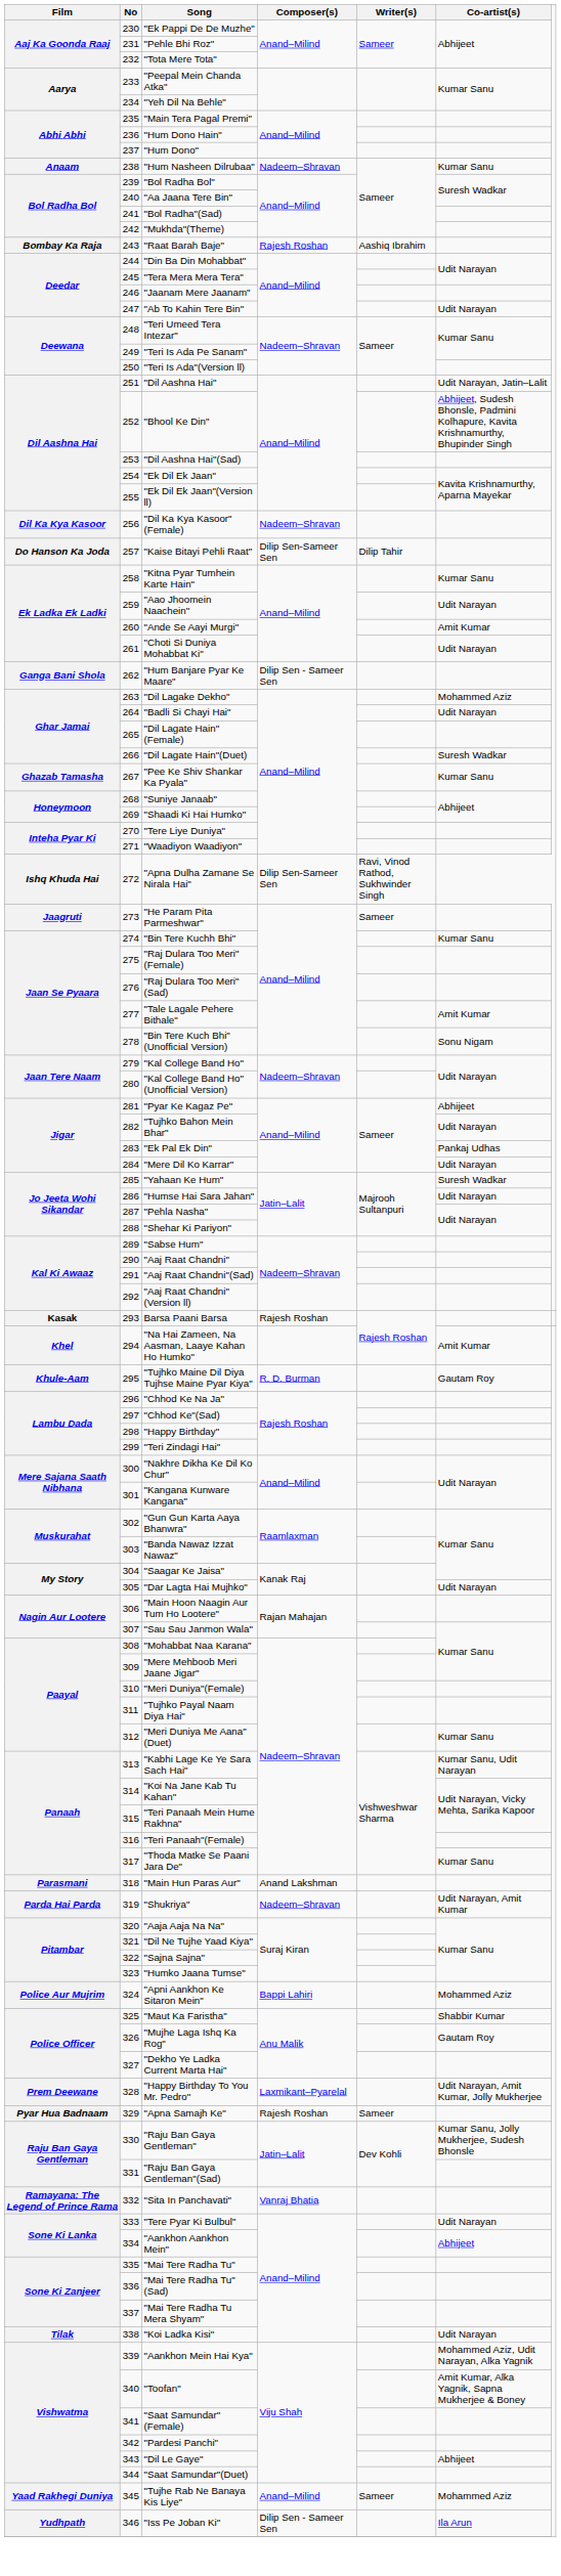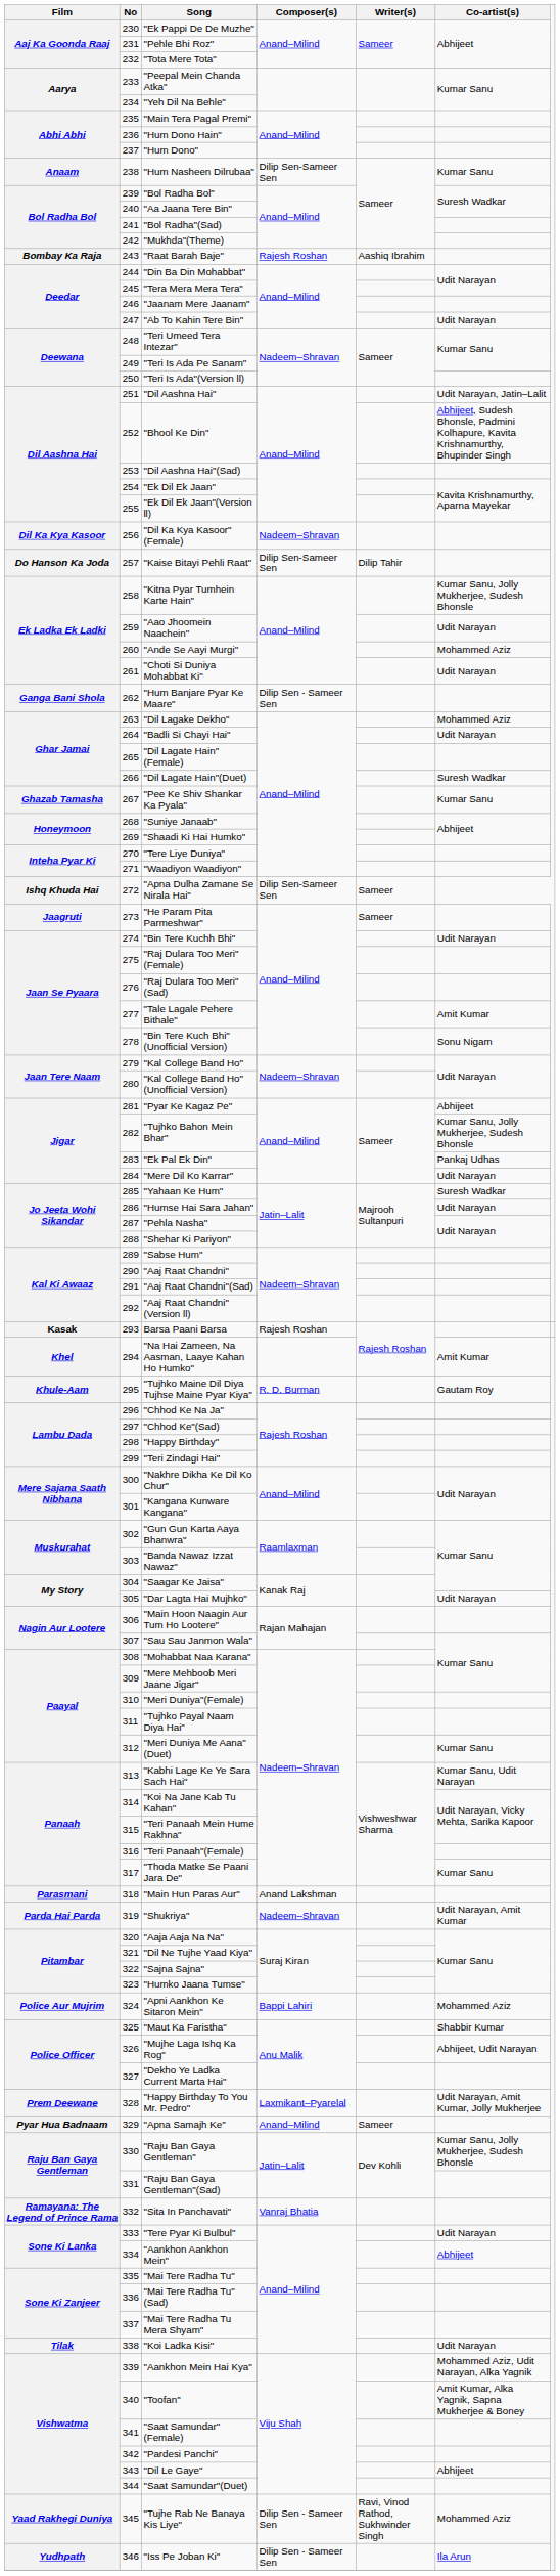"Hum Nasheen Dilrubaa" | Composer(s): Nadeem–Shravan -> Dilip Sen-Sameer Sen
"Kitna Pyar Tumhein Karte Hain" | Co-artist(s): Kumar Sanu -> Kumar Sanu, Jolly Mukherjee, Sudesh Bhonsle
"Ande Se Aayi Murgi" | Co-artist(s): Amit Kumar -> Mohammed Aziz
"Apna Dulha Zamane Se Nirala Hai" | Writer(s): Ravi, Vinod Rathod, Sukhwinder Singh -> Sameer
"Bin Tere Kuchh Bhi" | Co-artist(s): Kumar Sanu -> Udit Narayan
"Tujhko Bahon Mein Bhar" | Co-artist(s): Udit Narayan -> Kumar Sanu, Jolly Mukherjee, Sudesh Bhonsle
"Mujhe Laga Ishq Ka Rog" | Co-artist(s): Gautam Roy -> Abhijeet, Udit Narayan
"Apna Samajh Ke" | Composer(s): Rajesh Roshan -> Anand–Milind
"Tujhe Rab Ne Banaya Kis Liye" | Composer(s): Anand–Milind -> Dilip Sen - Sameer Sen
"Tujhe Rab Ne Banaya Kis Liye" | Writer(s): Sameer -> Ravi, Vinod Rathod, Sukhwinder Singh
